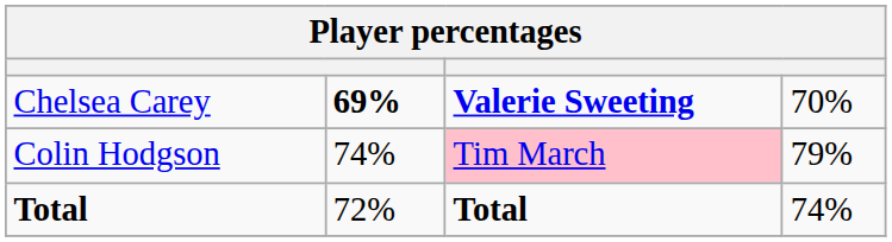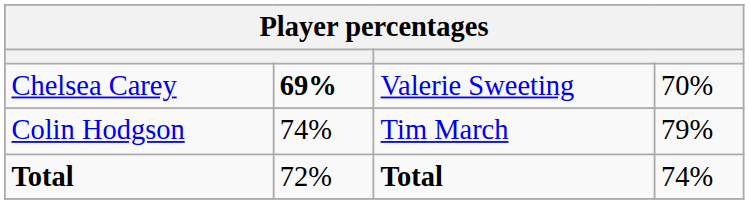Chelsea Carey | column 3: bold -> normal
Colin Hodgson | column 3: pink background -> no background
